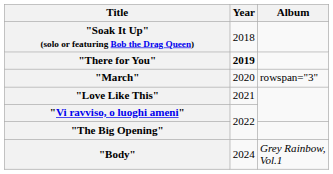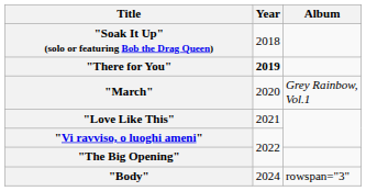"March" | Album: rowspan="3" -> Grey Rainbow, Vol.1
"Body" | Album: Grey Rainbow, Vol.1 -> rowspan="3"
